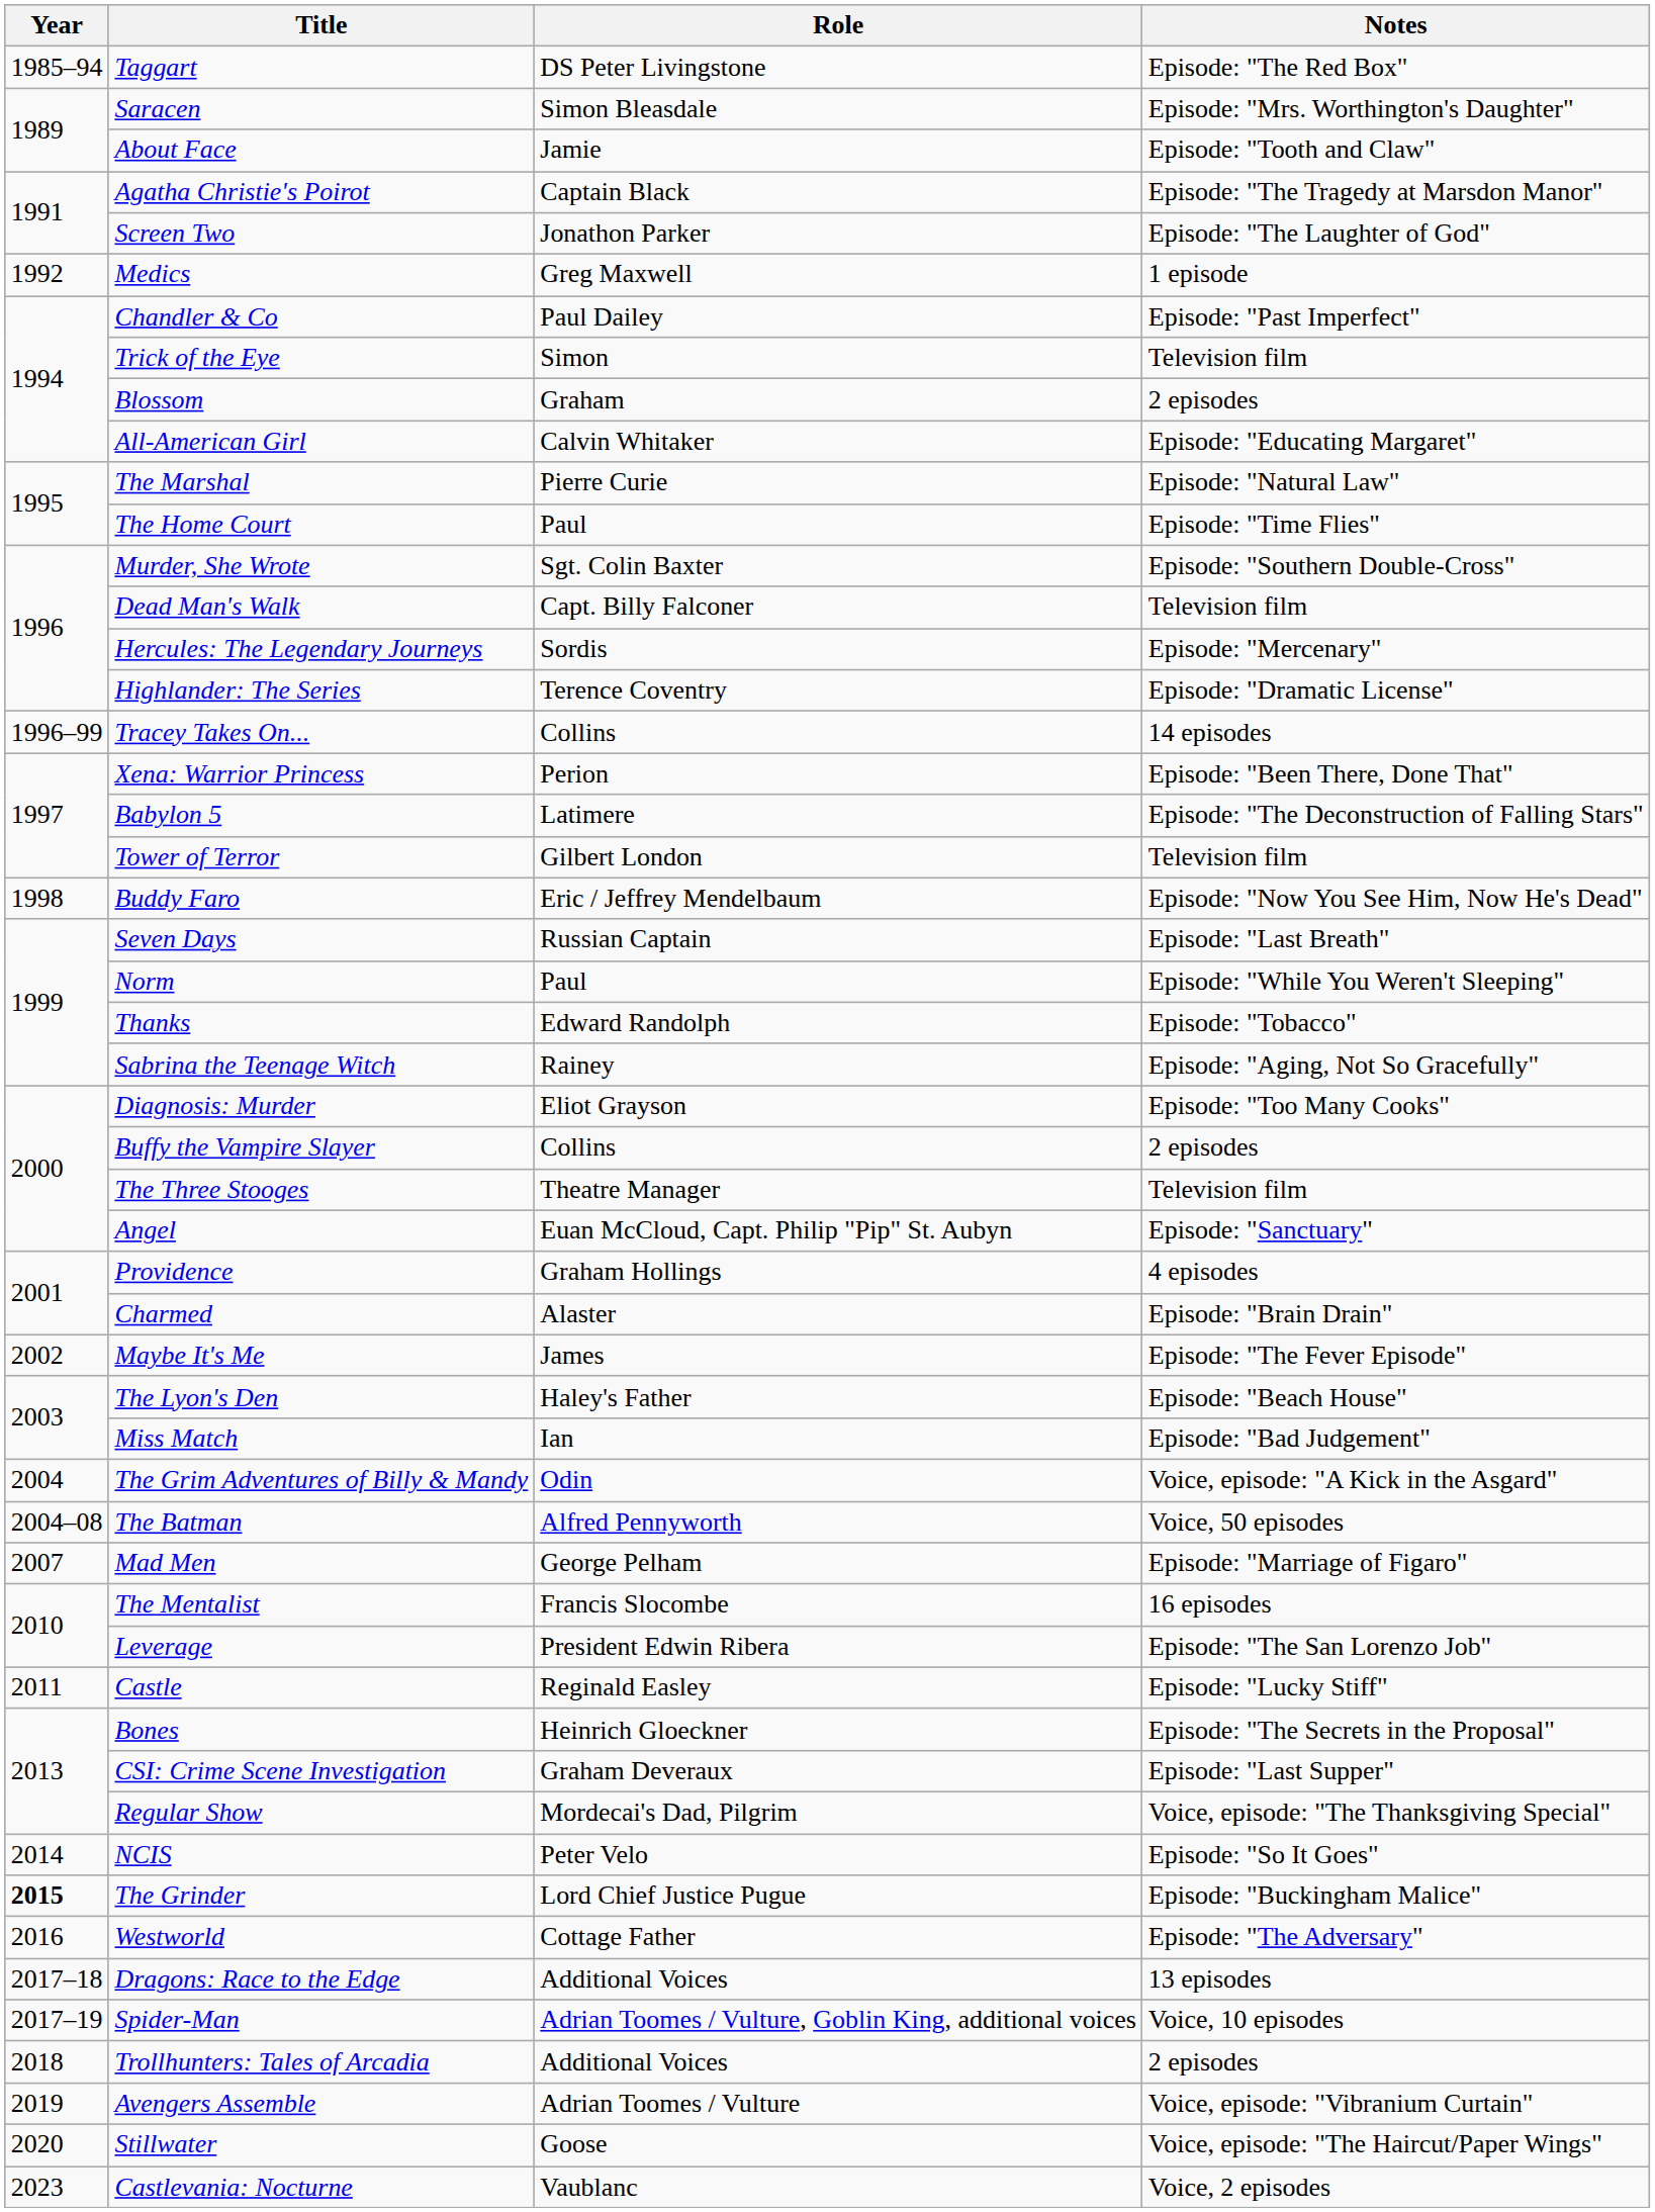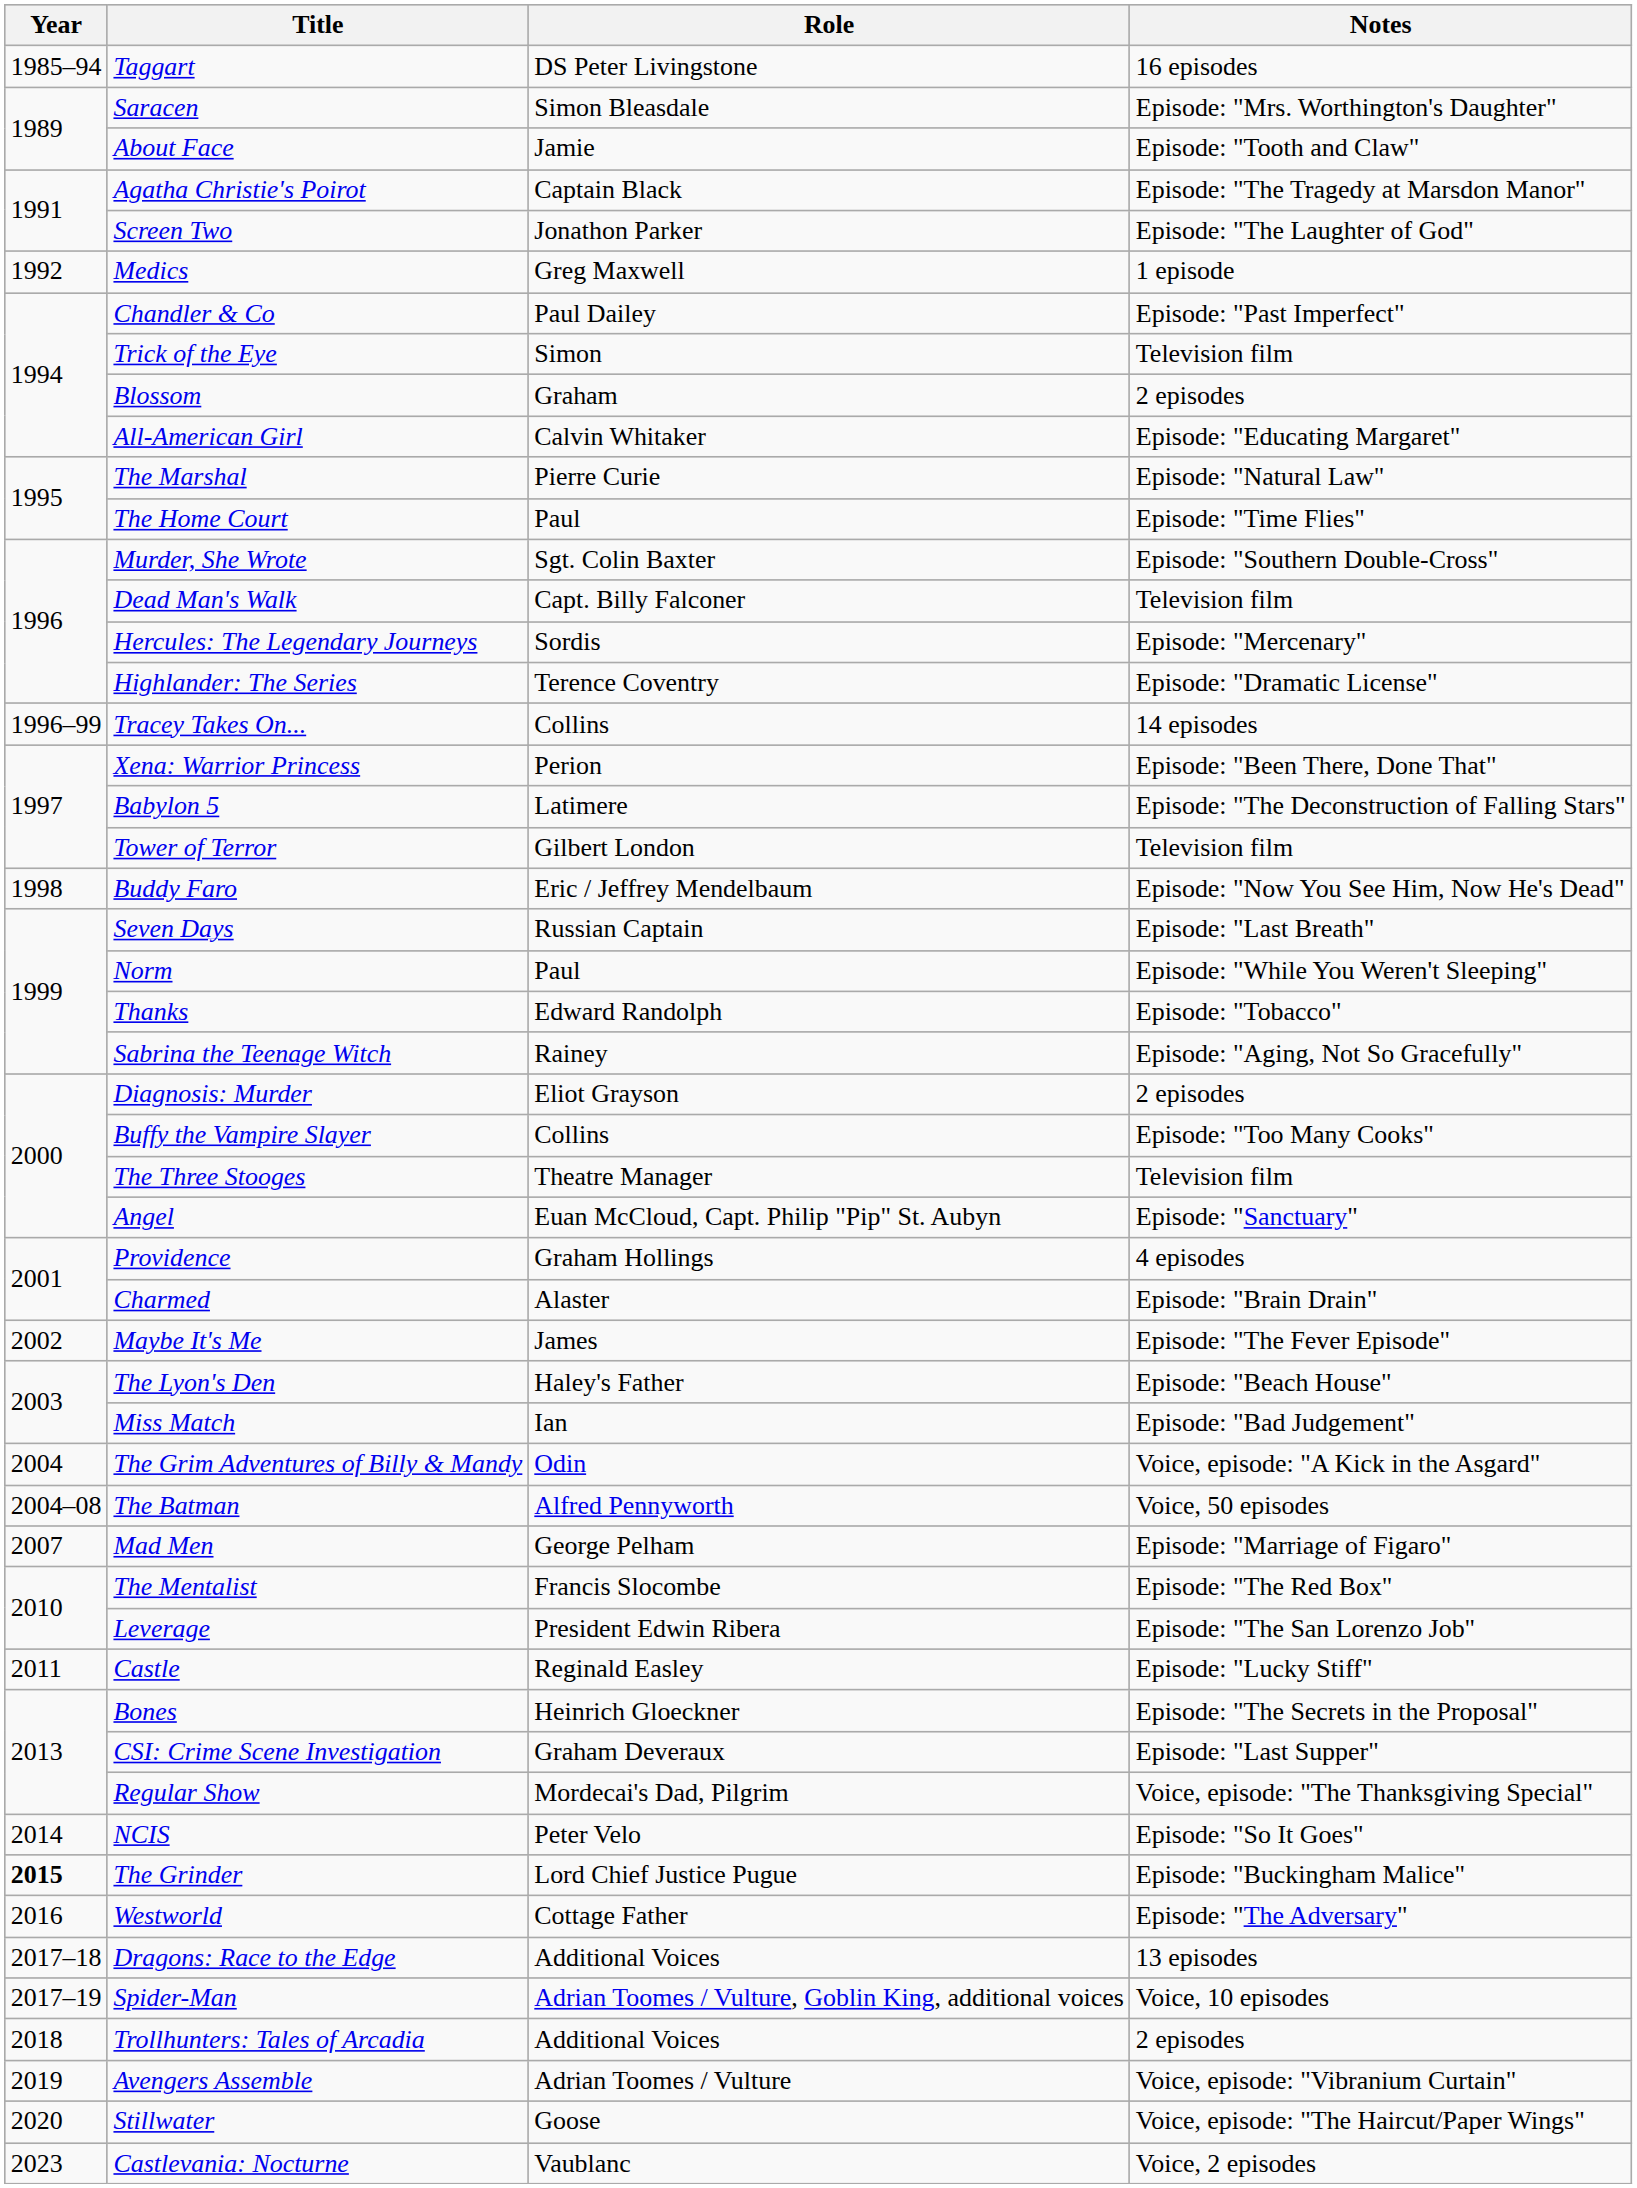Taggart | Notes: Episode: "The Red Box" -> 16 episodes
Diagnosis: Murder | Notes: Episode: "Too Many Cooks" -> 2 episodes
Buffy the Vampire Slayer | Notes: 2 episodes -> Episode: "Too Many Cooks"
The Mentalist | Notes: 16 episodes -> Episode: "The Red Box"
